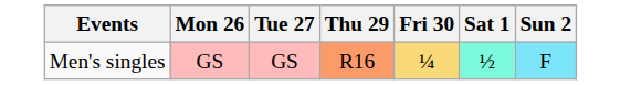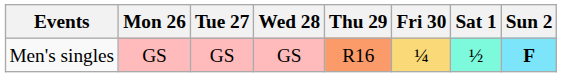+ column: Wed 28 | GS
Men's singles | Sun 2: normal -> bold
